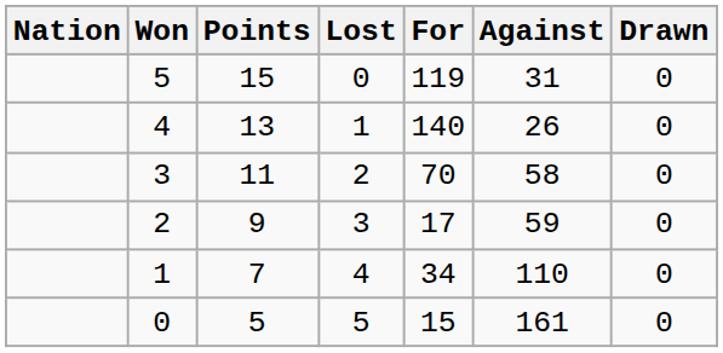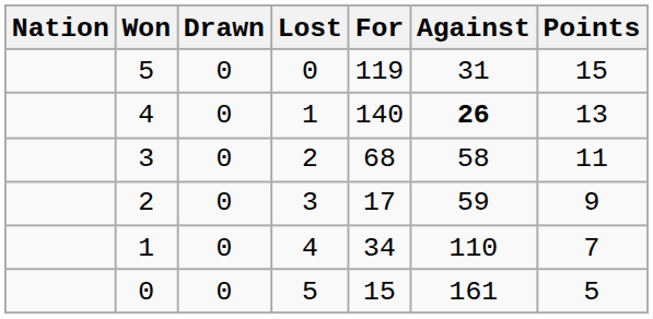columns swapped: Drawn <-> Points
row 3 | Against: normal -> bold
row 4 | For: 70 -> 68
